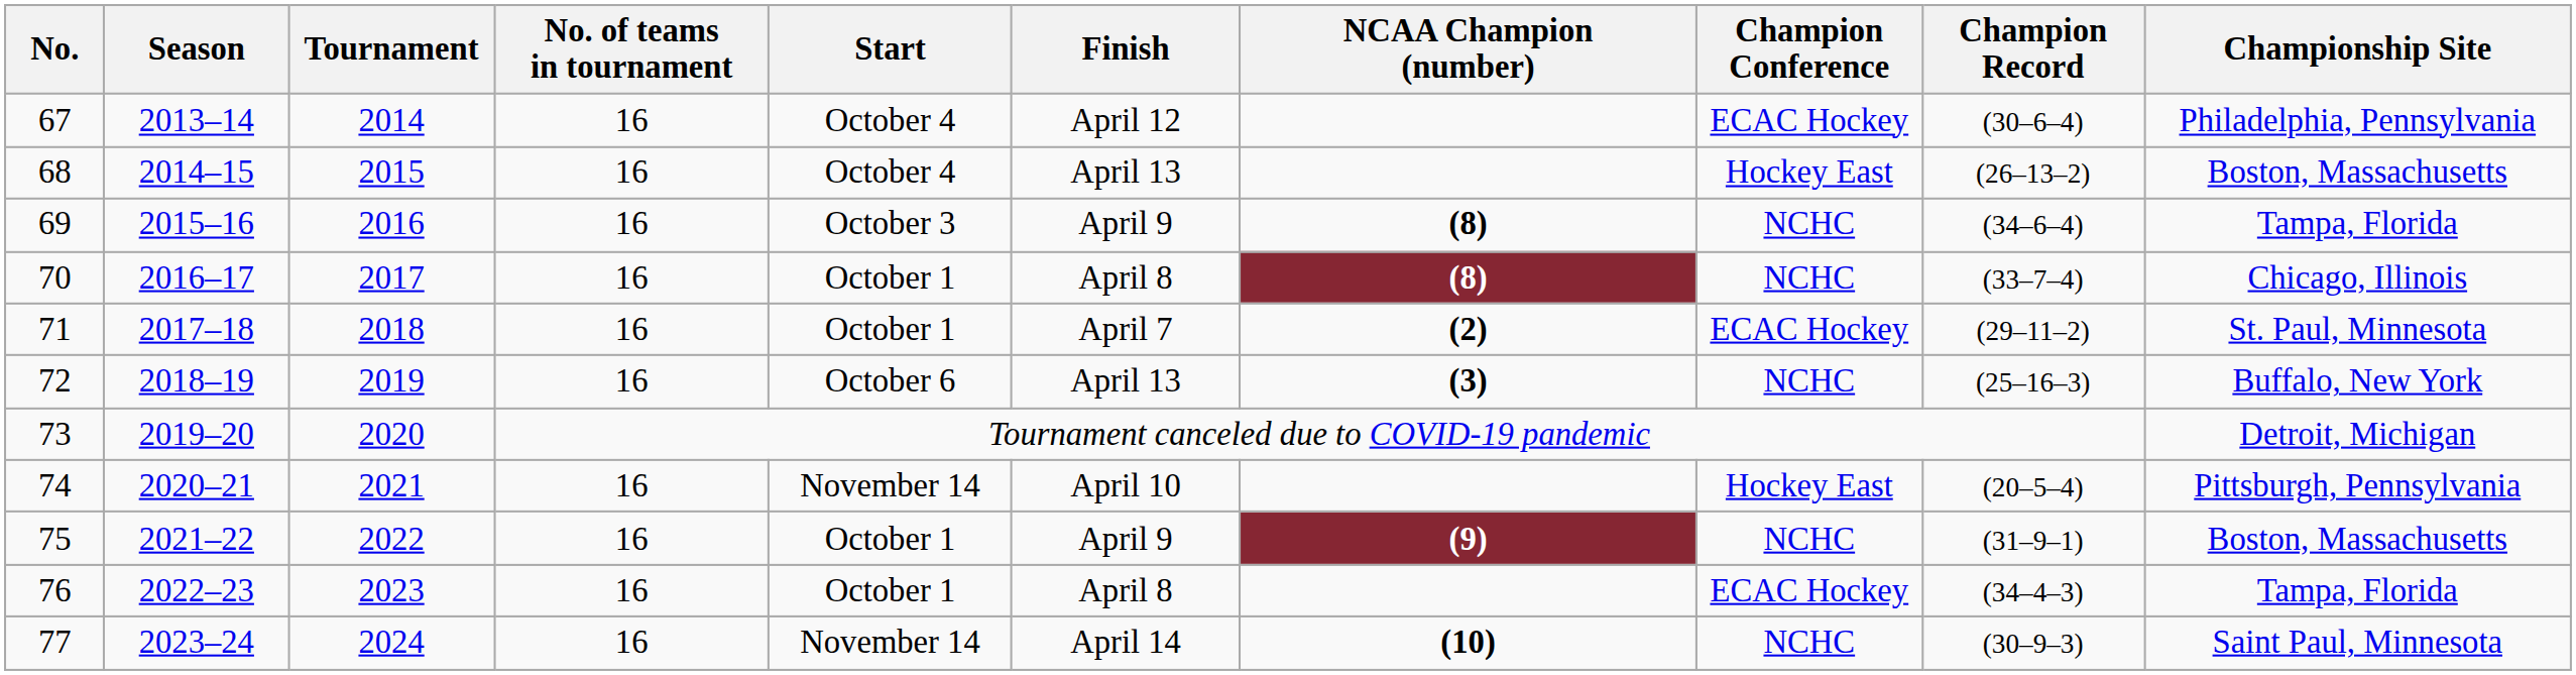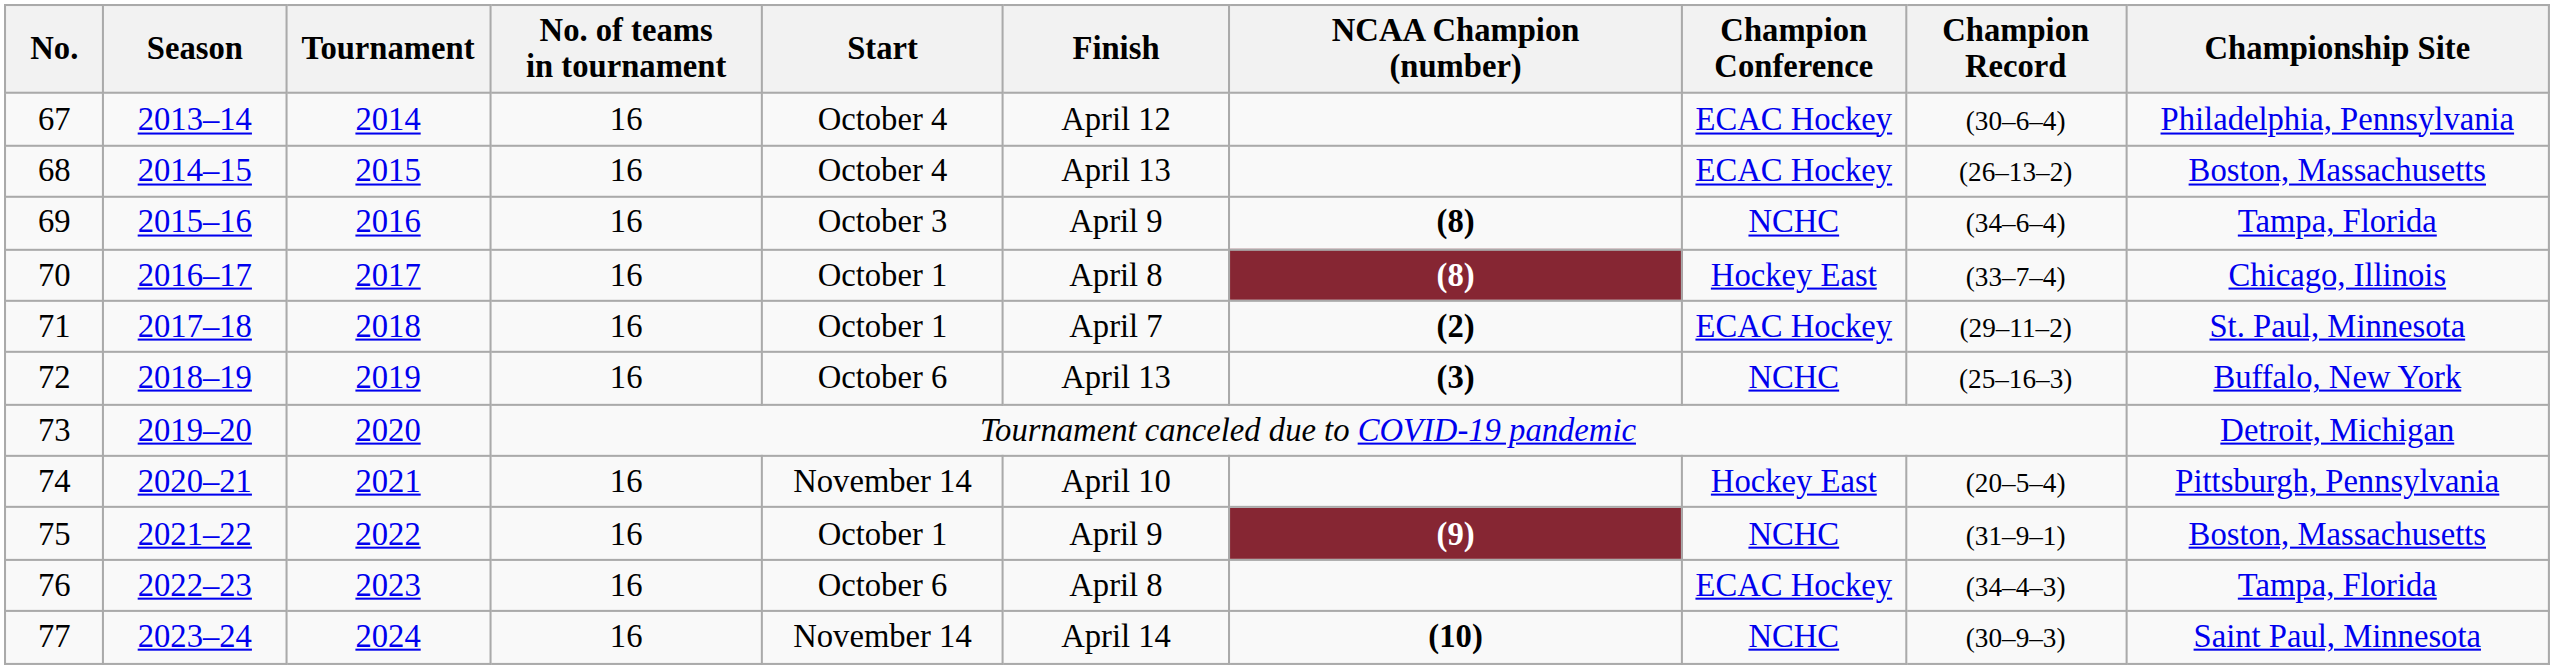68 | Champion Conference: Hockey East -> ECAC Hockey
70 | Champion Conference: NCHC -> Hockey East
76 | Start: October 1 -> October 6
